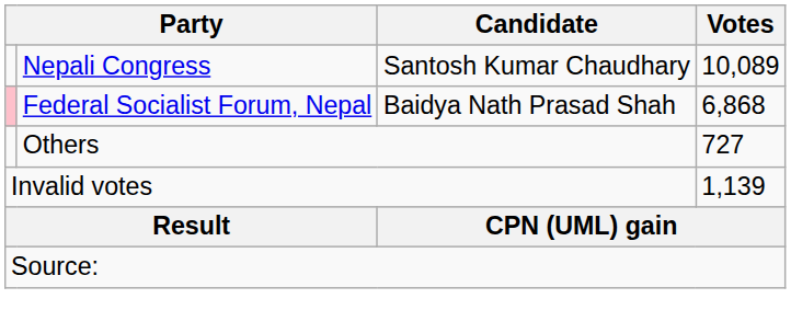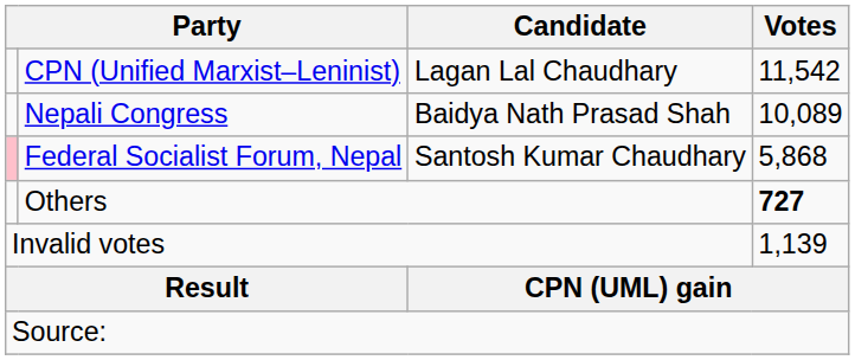+ row: CPN (Unified Marxist–Leninist) | Lagan Lal Chaudhary | 11,542
Nepali Congress | Candidate: Santosh Kumar Chaudhary -> Baidya Nath Prasad Shah
Federal Socialist Forum, Nepal | Candidate: Baidya Nath Prasad Shah -> Santosh Kumar Chaudhary
Federal Socialist Forum, Nepal | Votes: 6,868 -> 5,868
Others | Votes: normal -> bold
